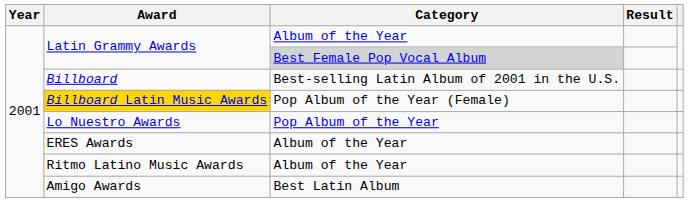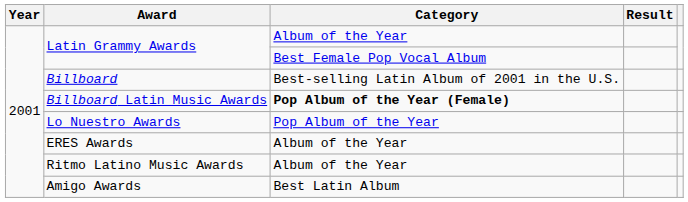Latin Grammy Awards / Best Female Pop Vocal Album | Category: lightgrey background -> no background
Billboard Latin Music Awards | Award: gold background -> no background
Billboard Latin Music Awards | Category: normal -> bold
